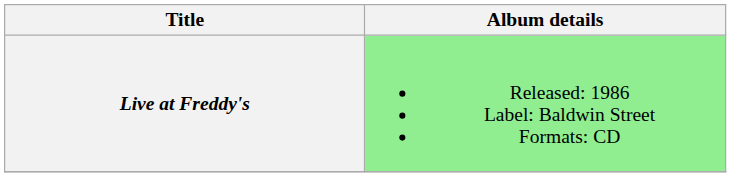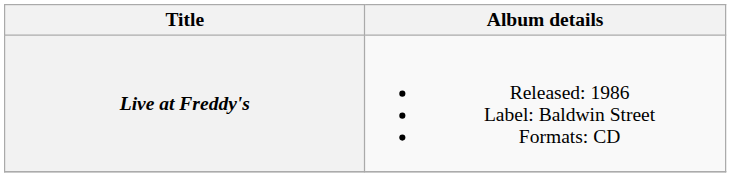Live at Freddy's | Album details: lightgreen background -> no background
